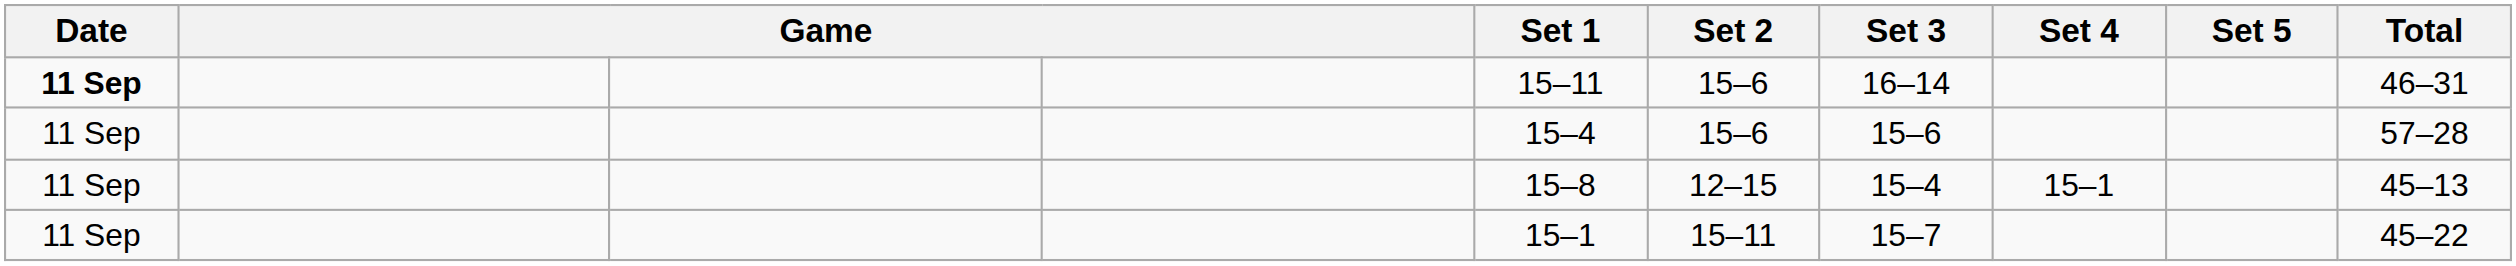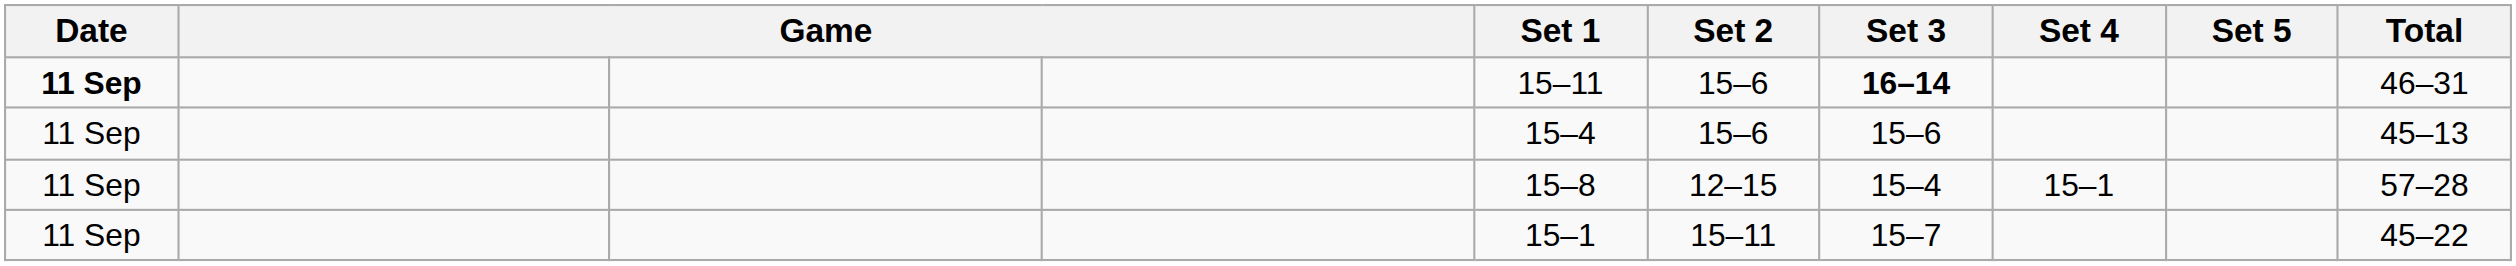row 2 | Set 3: normal -> bold
row 3 | Total: 57–28 -> 45–13
row 4 | Total: 45–13 -> 57–28
